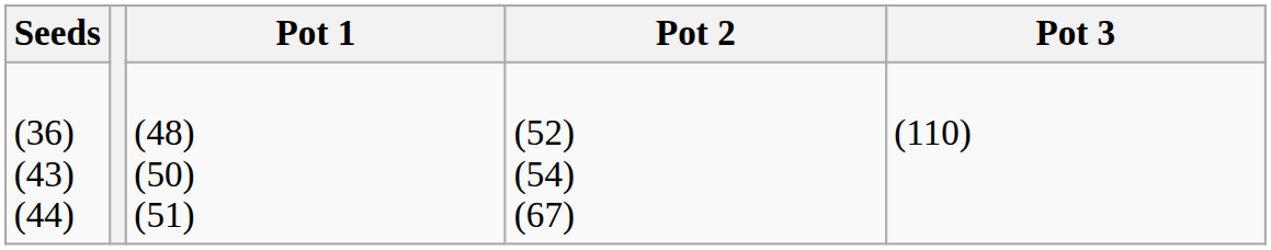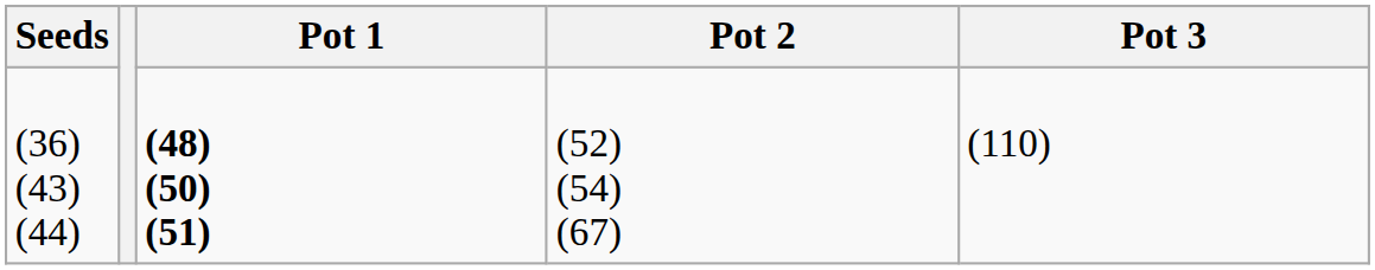(36) (43) (44) | Pot 1: normal -> bold
